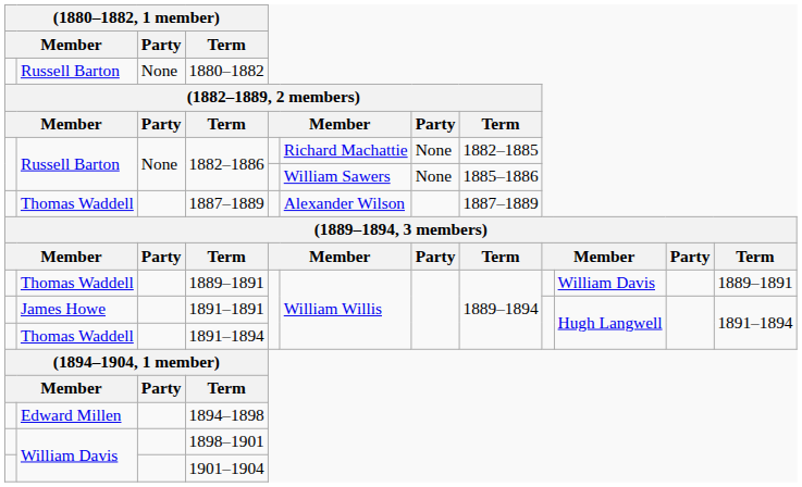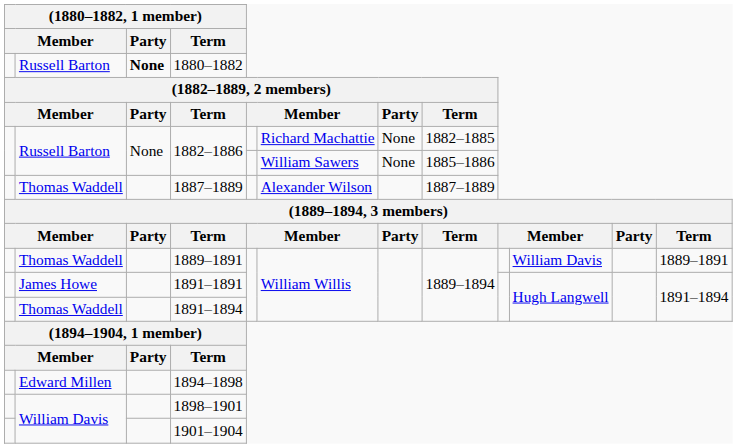1880–1882 | (1880–1882, 1 member) / Party: normal -> bold
